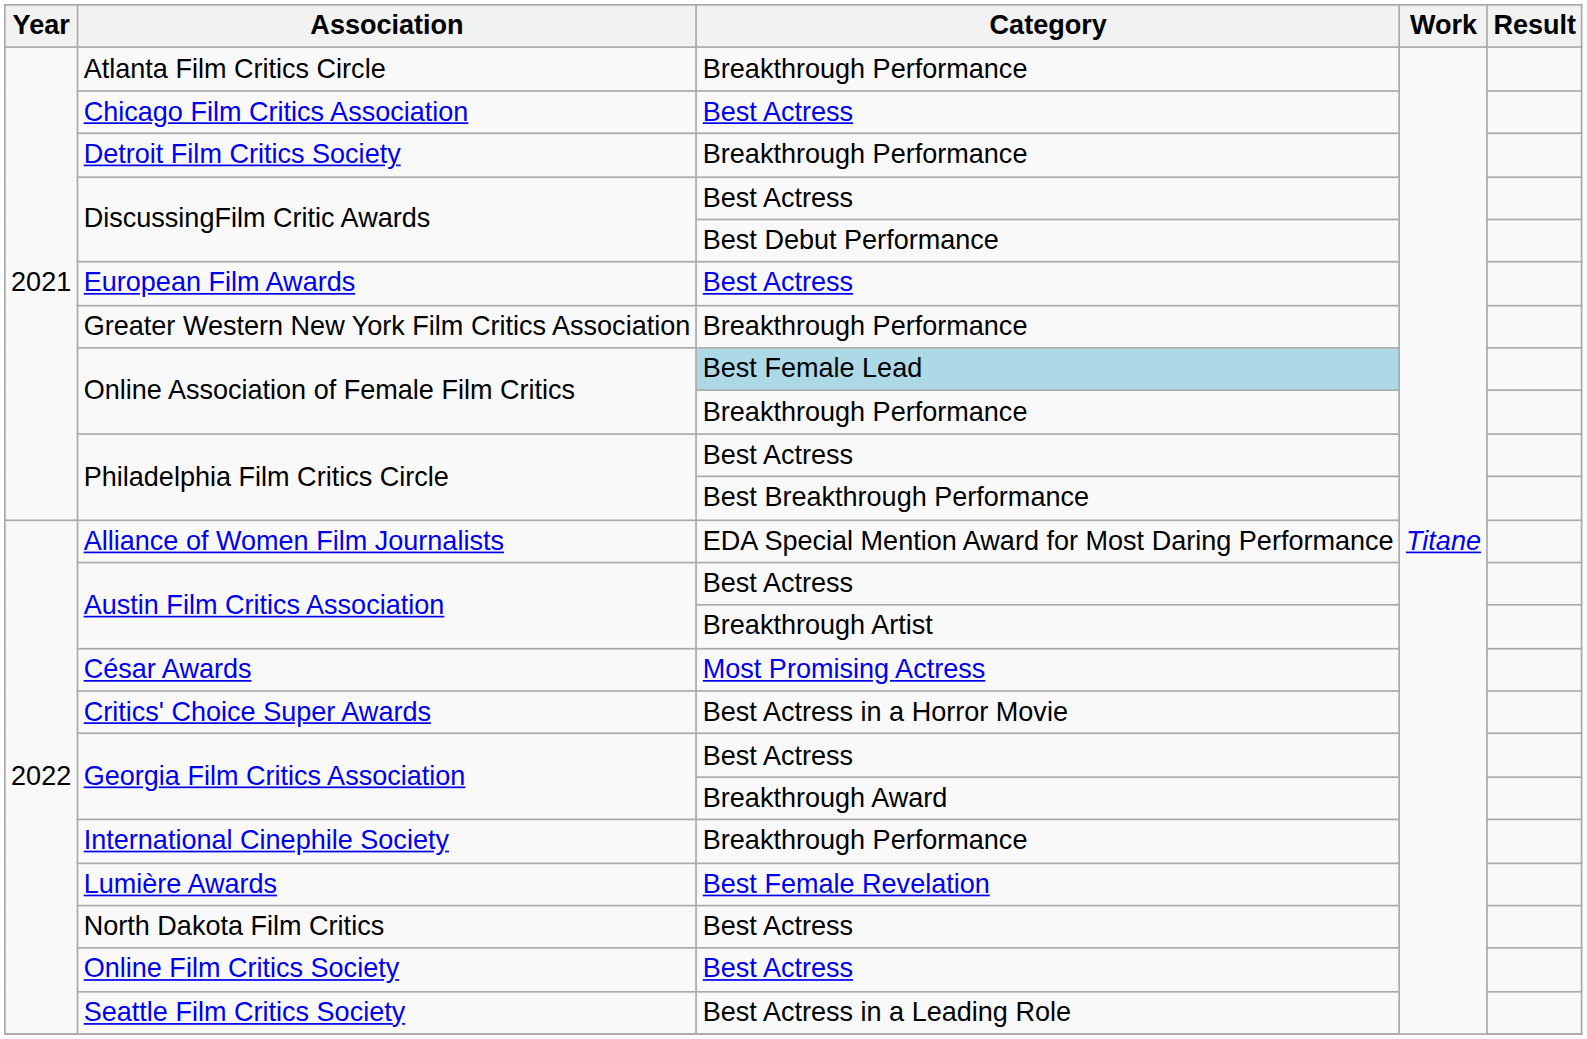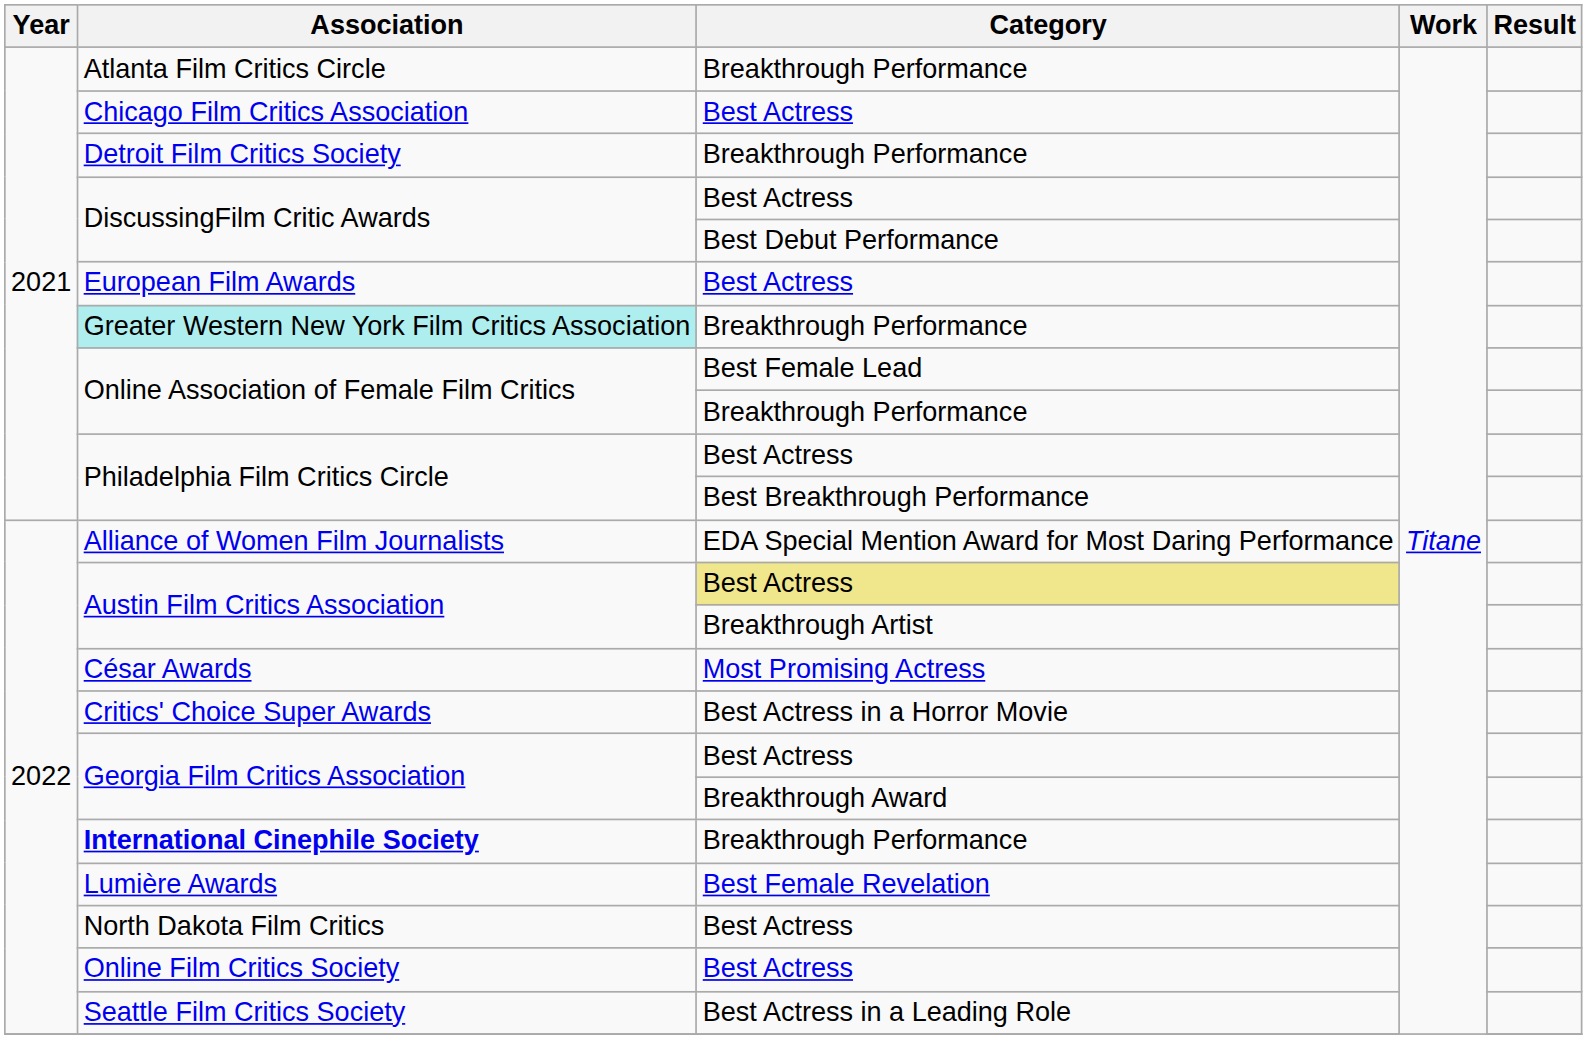Greater Western New York Film Critics Association | Association: no background -> paleturquoise background
Online Association of Female Film Critics / Best Female Lead | Category: lightblue background -> no background
Austin Film Critics Association / Best Actress | Category: no background -> khaki background
International Cinephile Society | Association: normal -> bold
